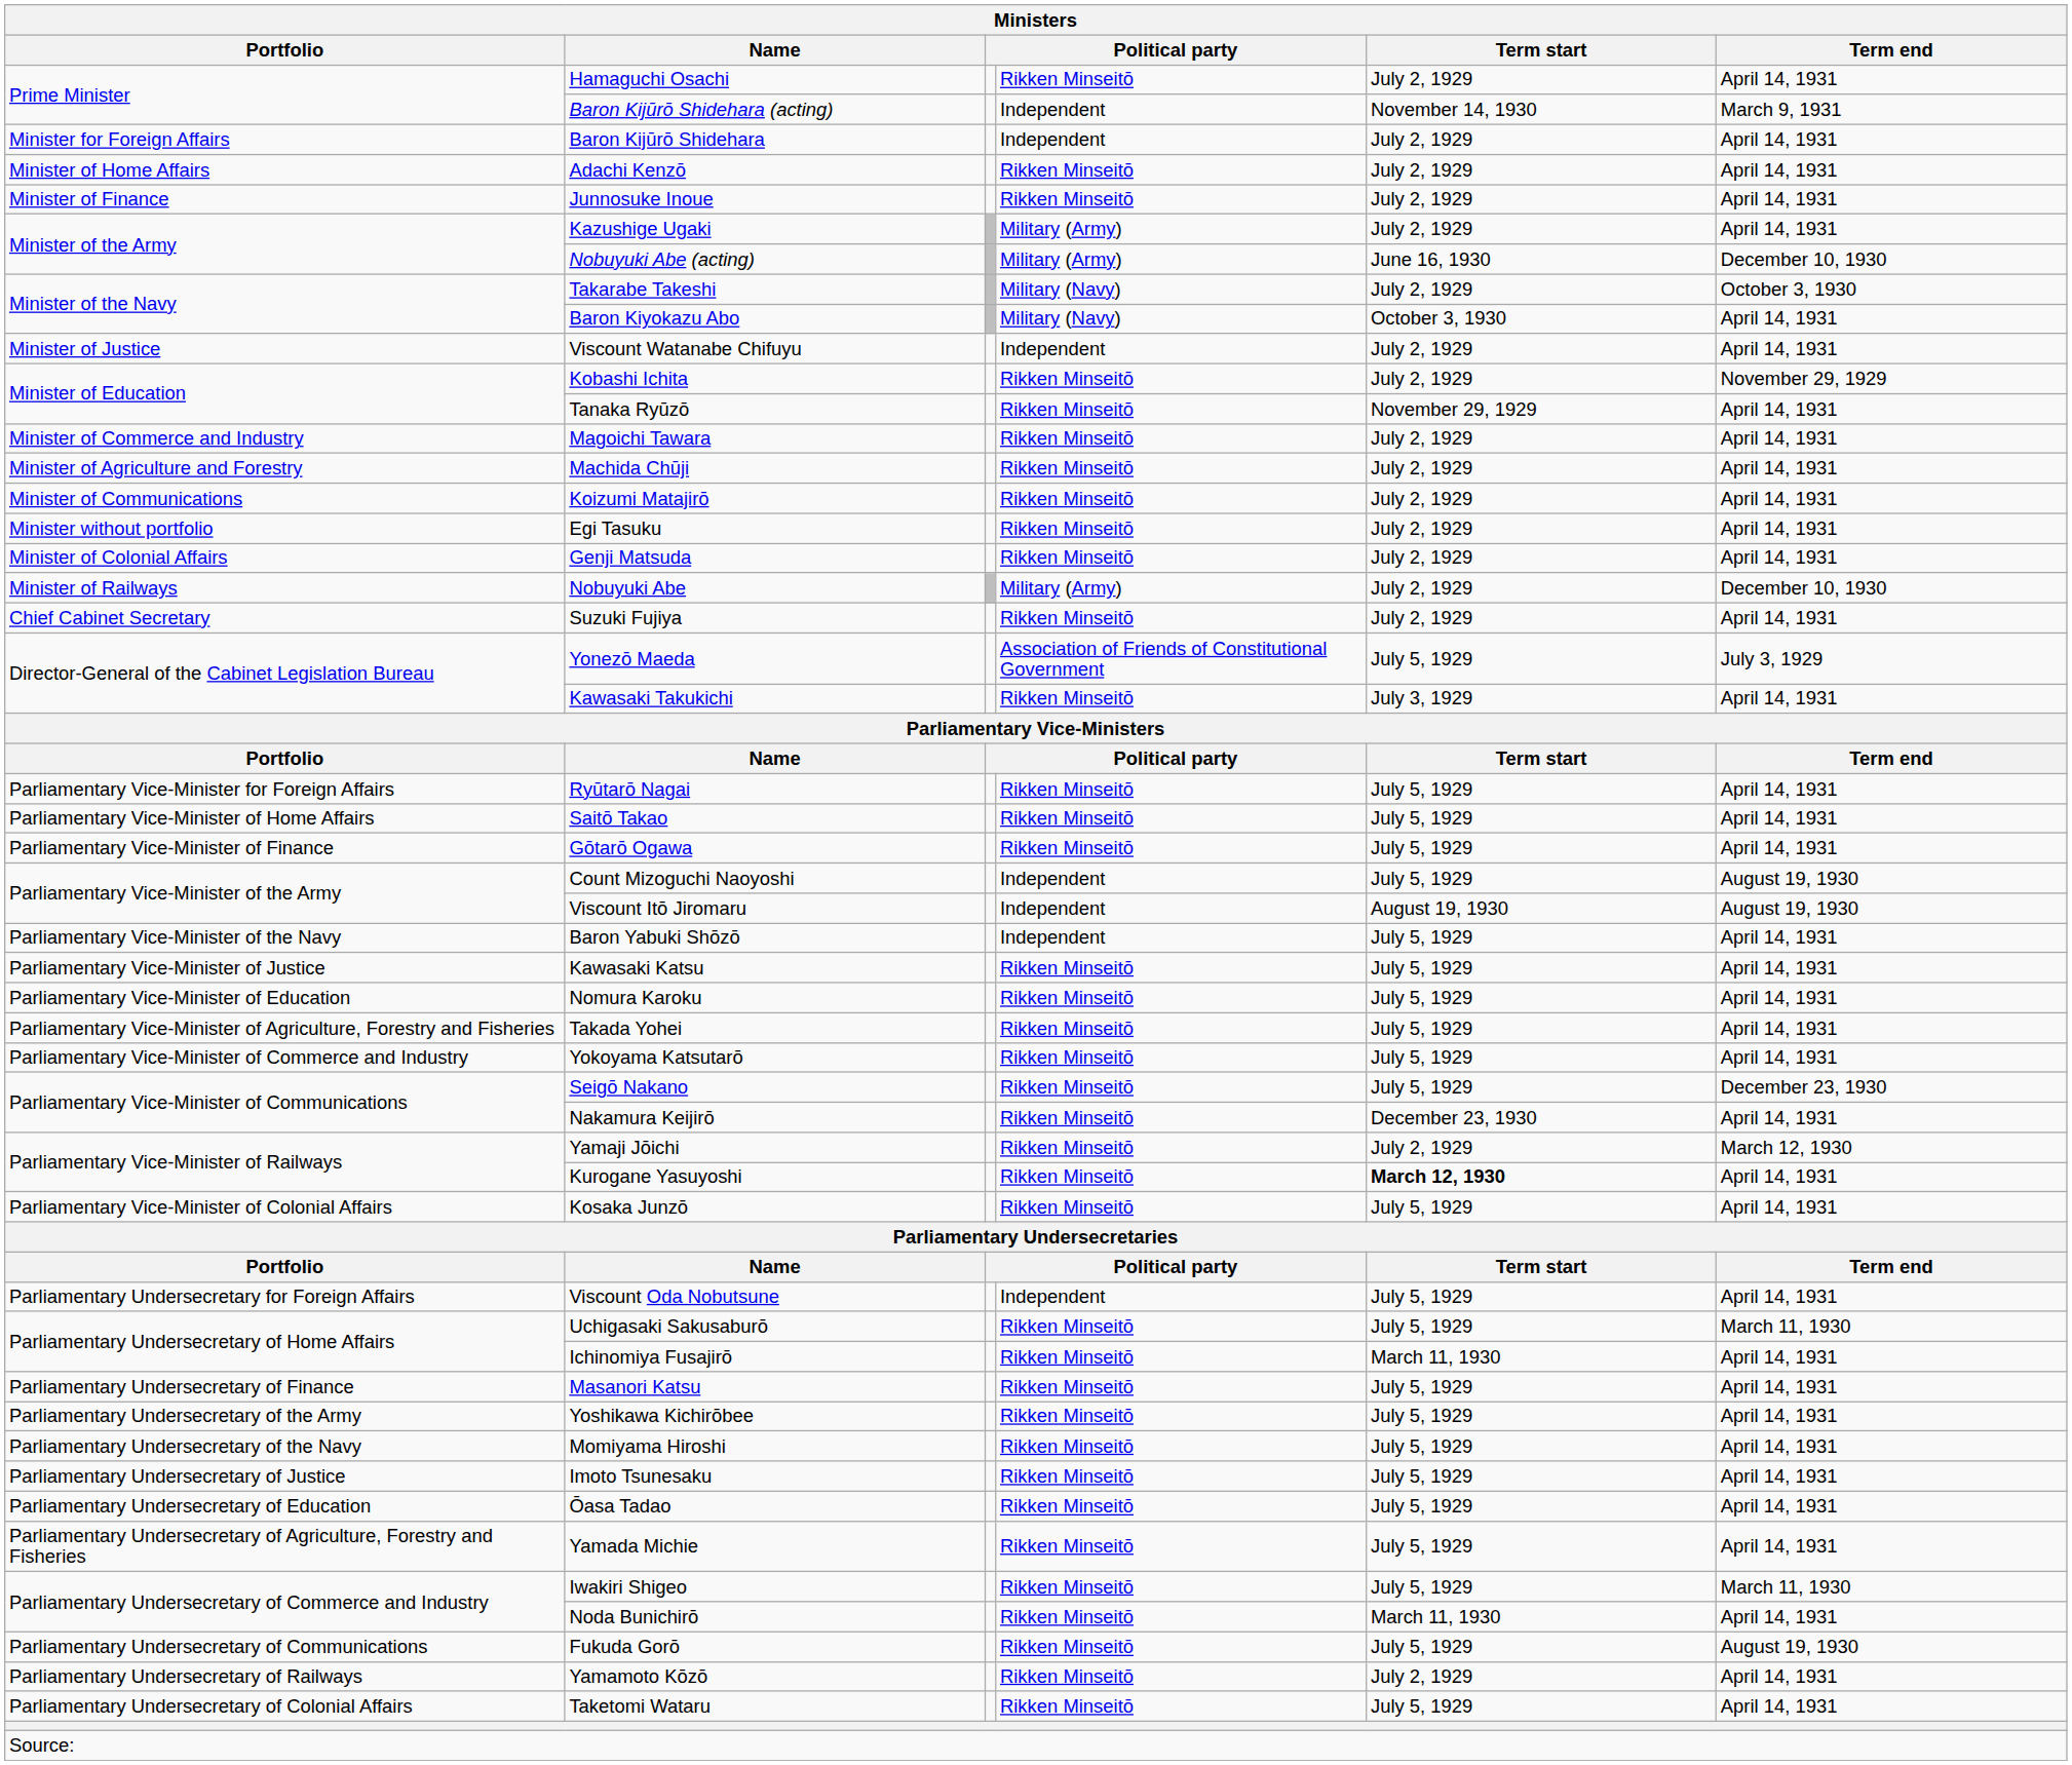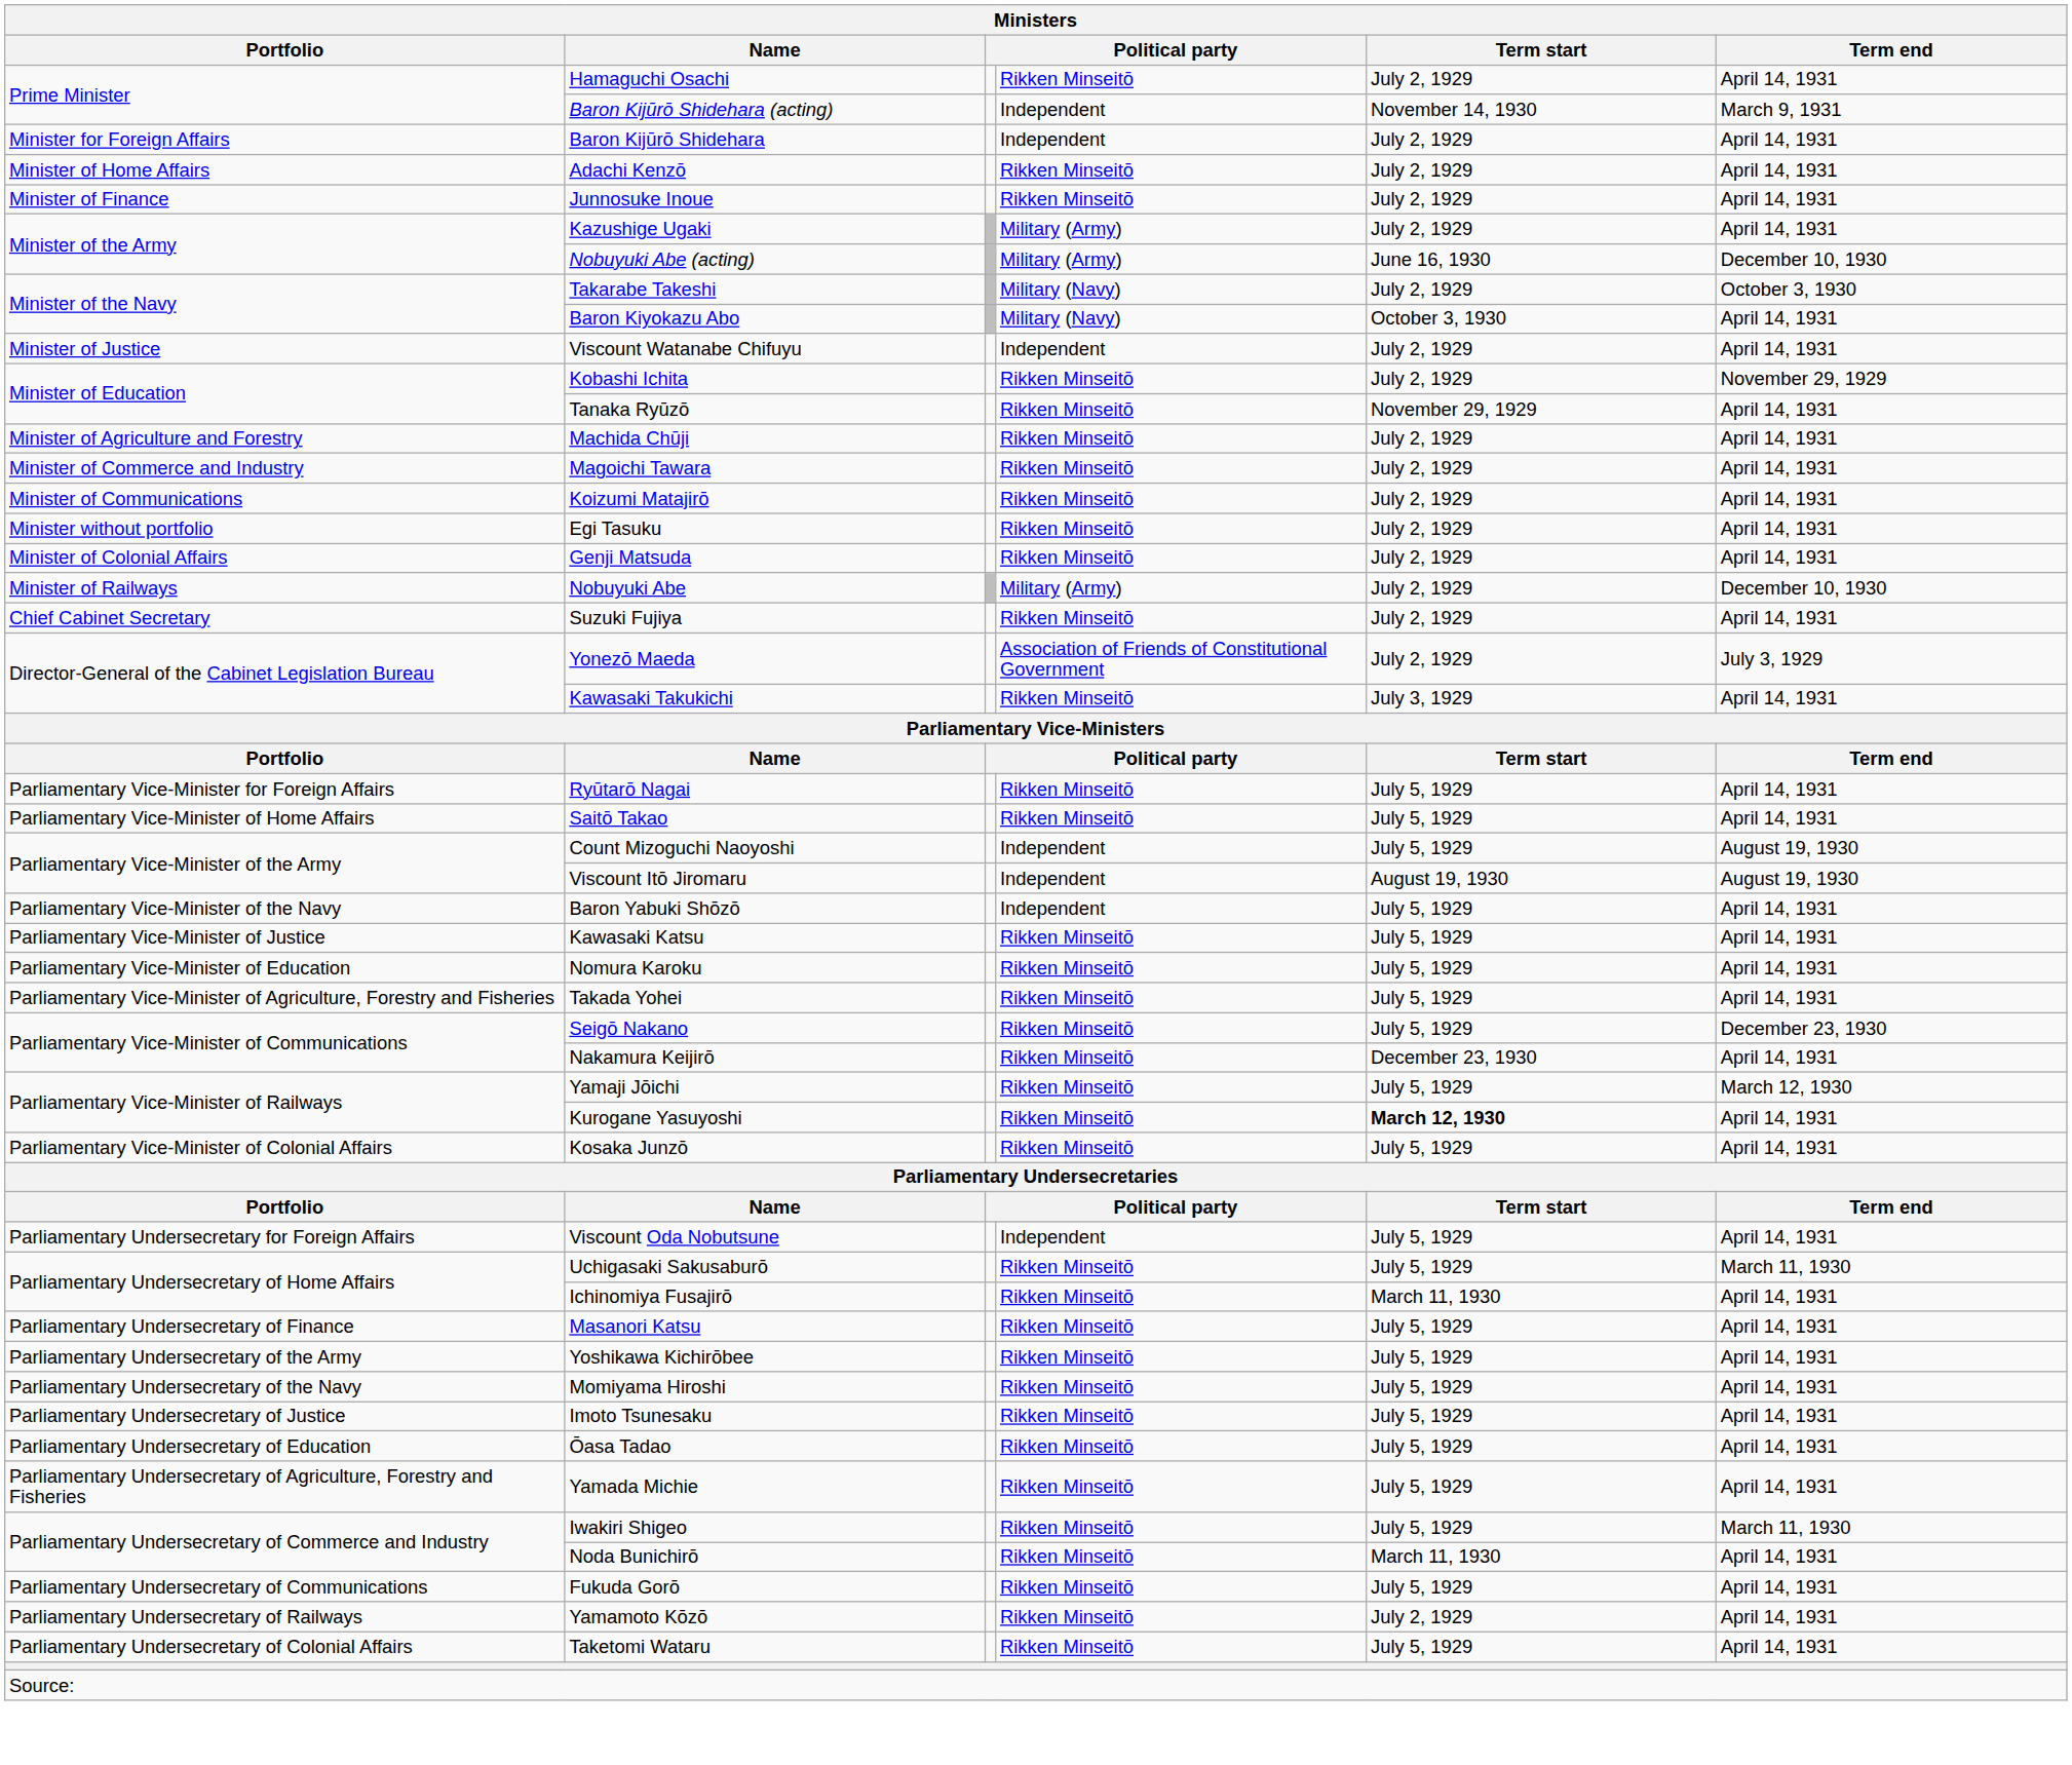rows swapped: Machida Chūji <-> Magoichi Tawara
Yonezō Maeda | Term start: July 5, 1929 -> July 2, 1929
- row: Parliamentary Vice-Minister of Finance | Gōtarō Ogawa | Rikken Minseitō | July 5, 1929 | April 14, 1931
- row: Parliamentary Vice-Minister of Commerce and Industry | Yokoyama Katsutarō | Rikken Minseitō | July 5, 1929 | April 14, 1931
Yamaji Jōichi | Term start: July 2, 1929 -> July 5, 1929
Fukuda Gorō | Term end: August 19, 1930 -> April 14, 1931
